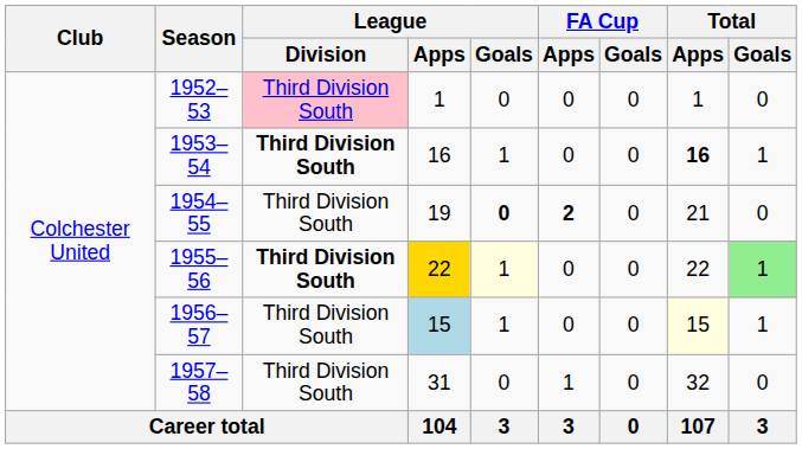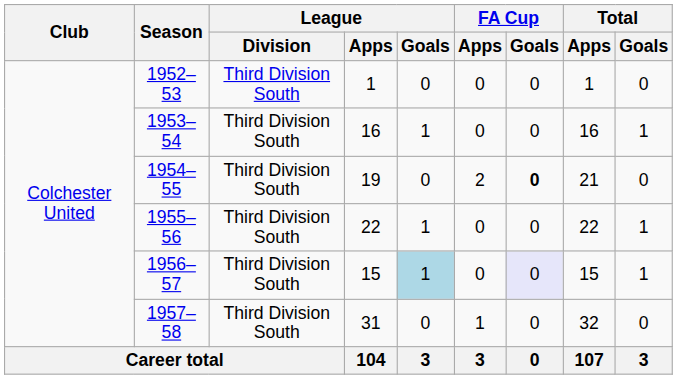1952–53 | League / Division: pink background -> no background
1953–54 | League / Division: bold -> normal
1953–54 | Total / Apps: bold -> normal
1954–55 | League / Goals: bold -> normal
1954–55 | FA Cup / Apps: bold -> normal
1954–55 | FA Cup / Goals: normal -> bold
1955–56 | League / Division: bold -> normal
1955–56 | League / Apps: gold background -> no background
1955–56 | League / Goals: lightyellow background -> no background
1955–56 | Total / Goals: lightgreen background -> no background
1956–57 | League / Apps: lightblue background -> no background
1956–57 | League / Goals: no background -> lightblue background
1956–57 | FA Cup / Goals: no background -> lavender background
1956–57 | Total / Apps: lightyellow background -> no background
